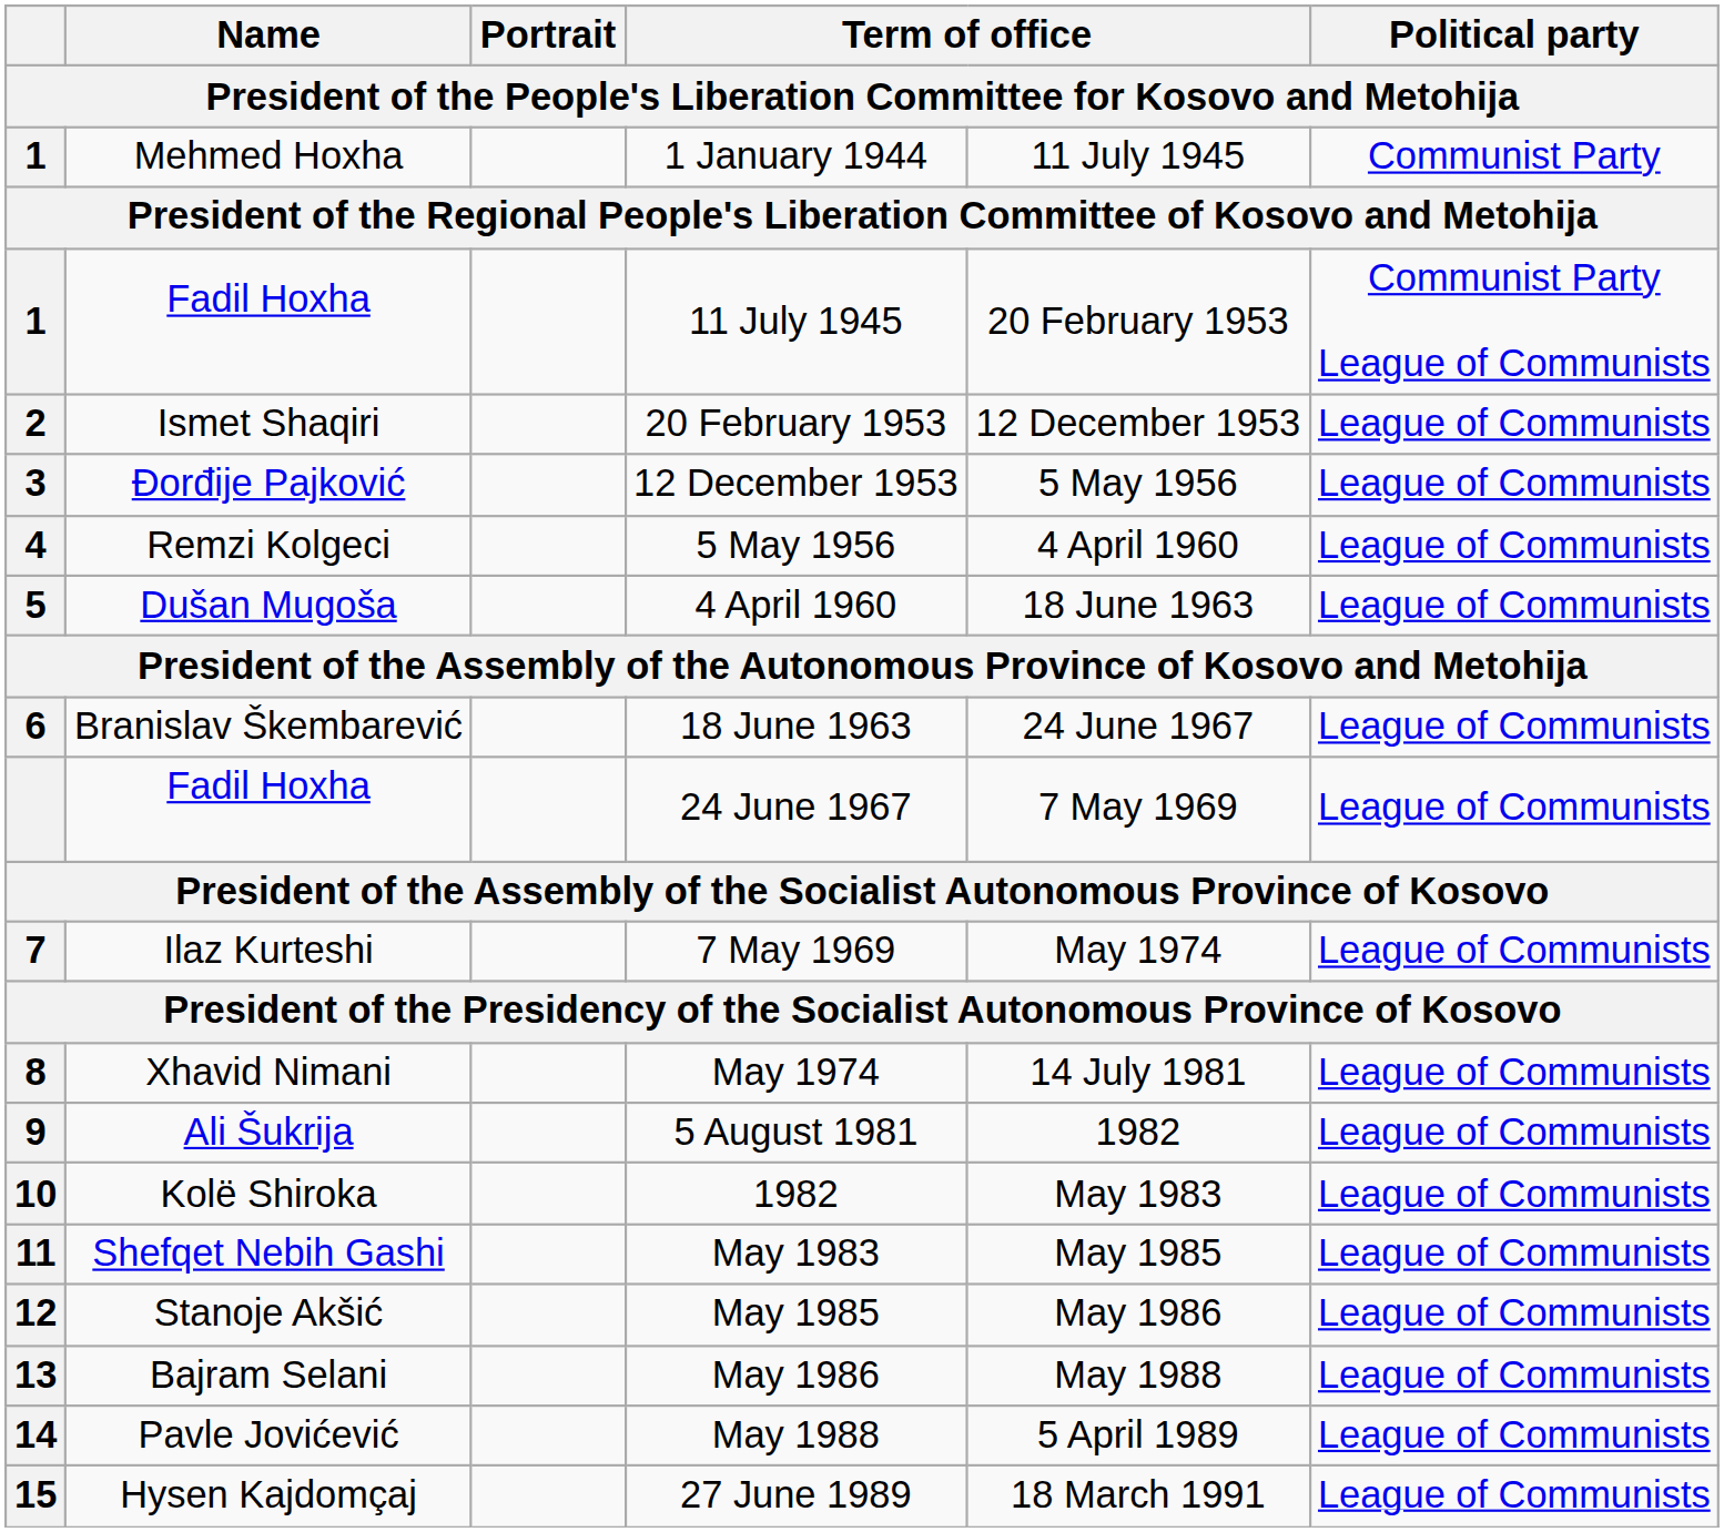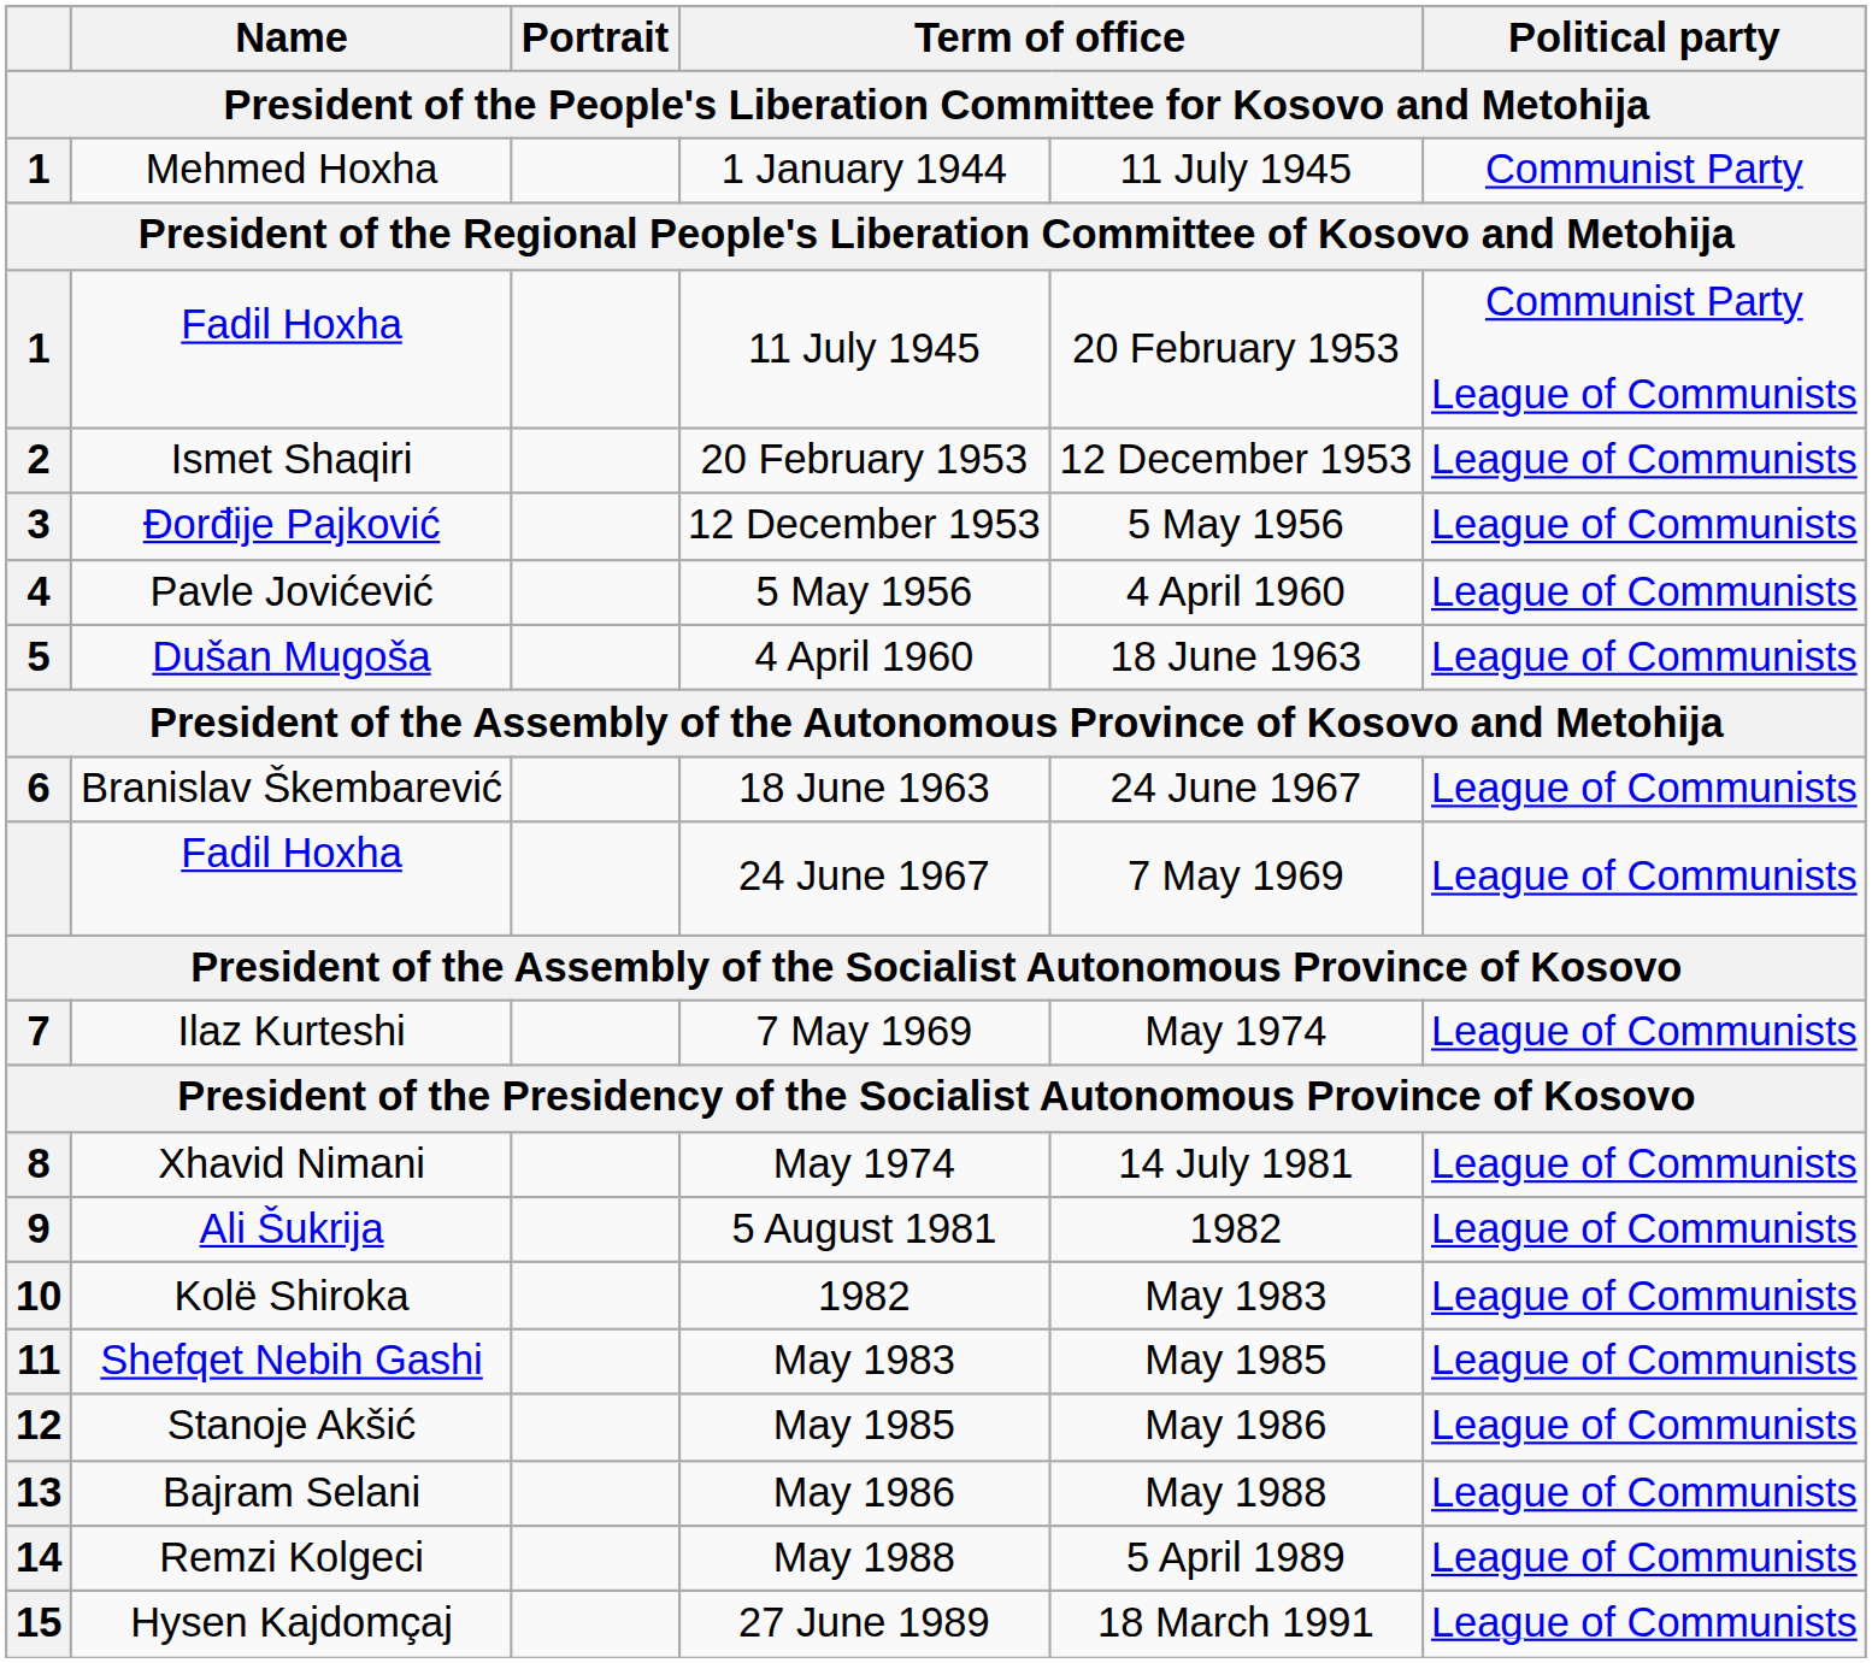4 | Name: Remzi Kolgeci -> Pavle Jovićević
14 | Name: Pavle Jovićević -> Remzi Kolgeci
